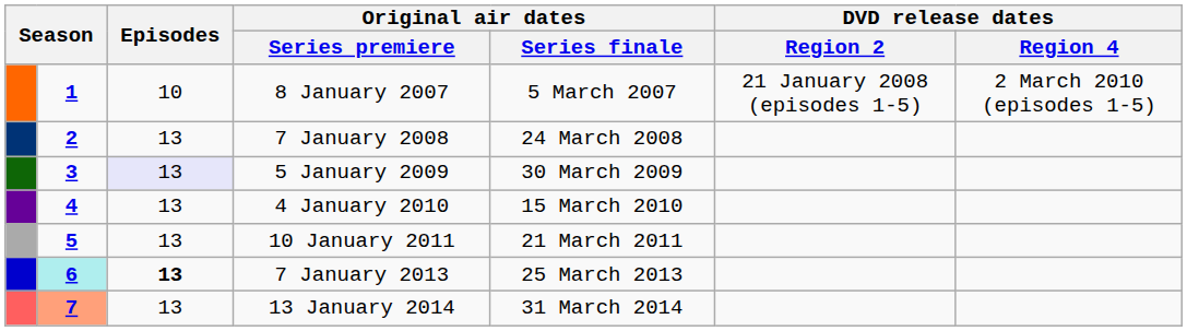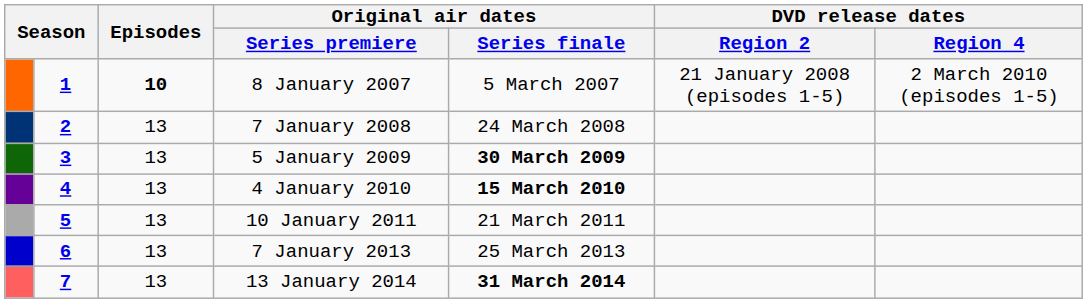8 January 2007 | Episodes: normal -> bold
5 January 2009 | Episodes: lavender background -> no background
5 January 2009 | Original air dates / Series finale: normal -> bold
4 January 2010 | Original air dates / Series finale: normal -> bold
7 January 2013 | column 2: paleturquoise background -> no background
7 January 2013 | Episodes: bold -> normal
13 January 2014 | column 2: lightsalmon background -> no background
13 January 2014 | Original air dates / Series finale: normal -> bold
